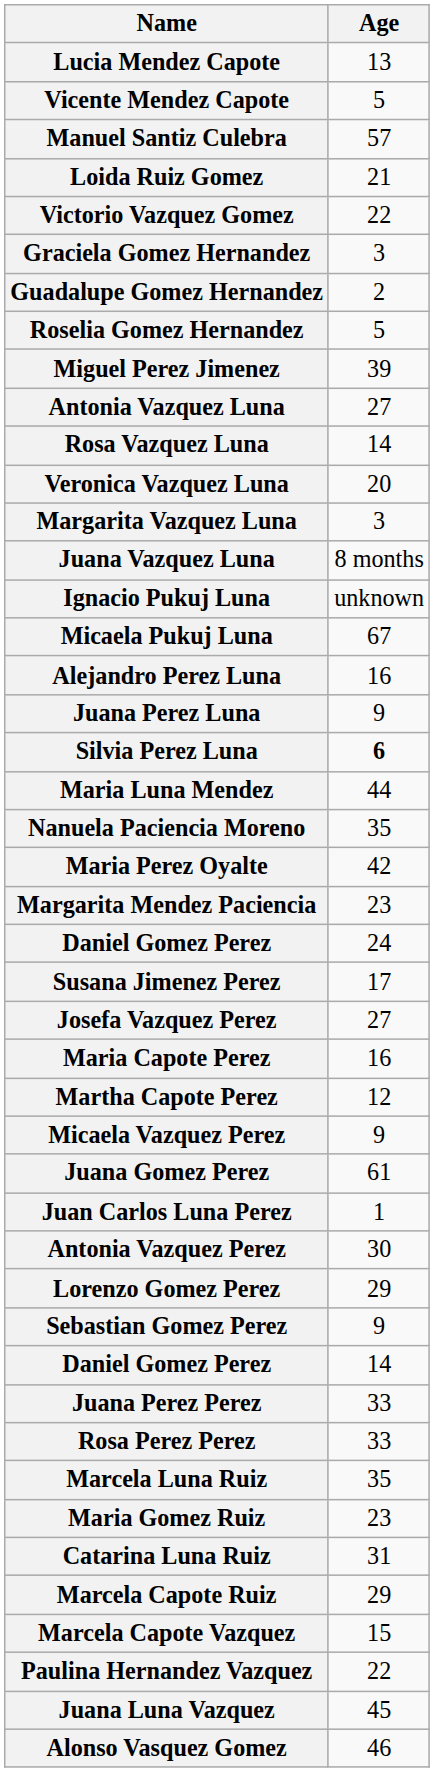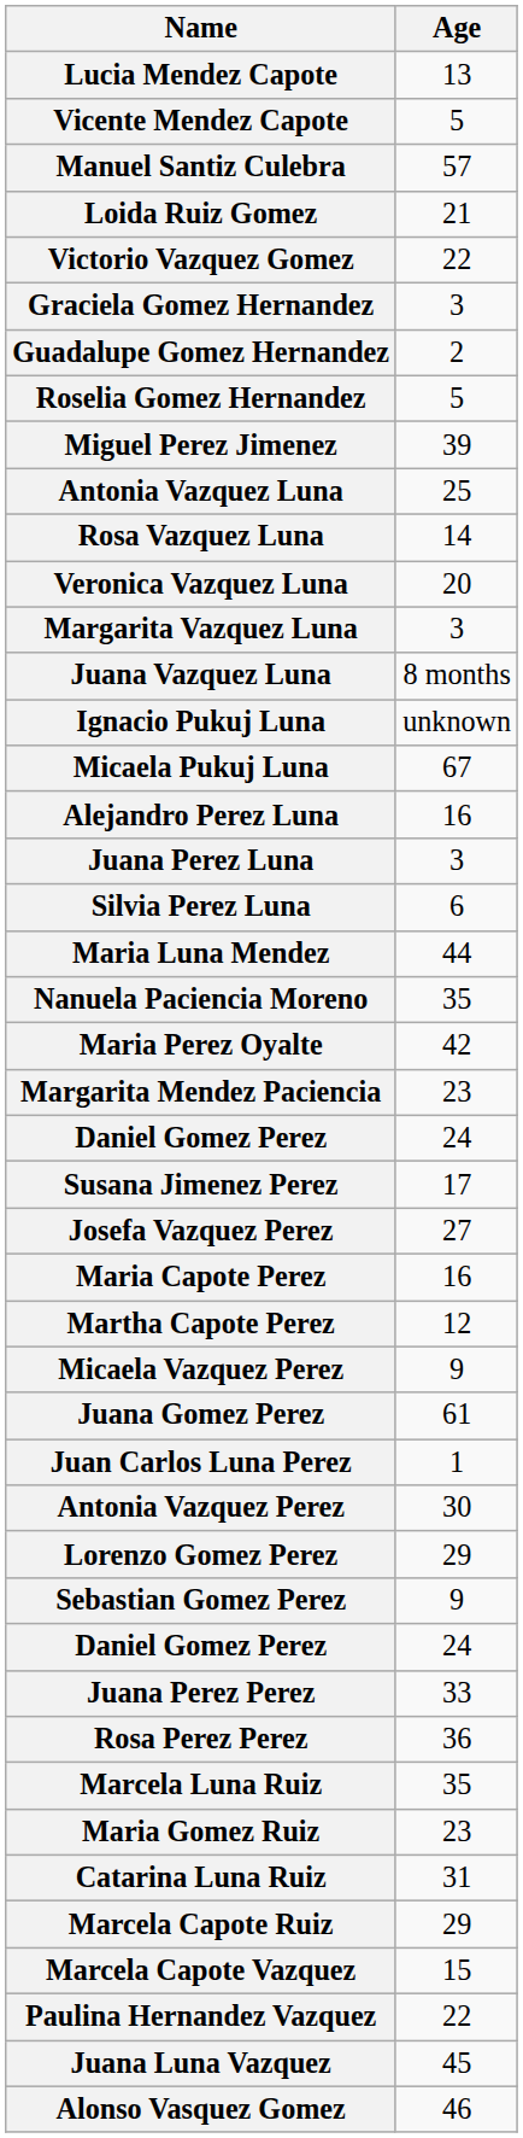row 11 | Age: 27 -> 25
row 19 | Age: 9 -> 3
row 20 | Age: bold -> normal
row 36 | Age: 14 -> 24
row 38 | Age: 33 -> 36
